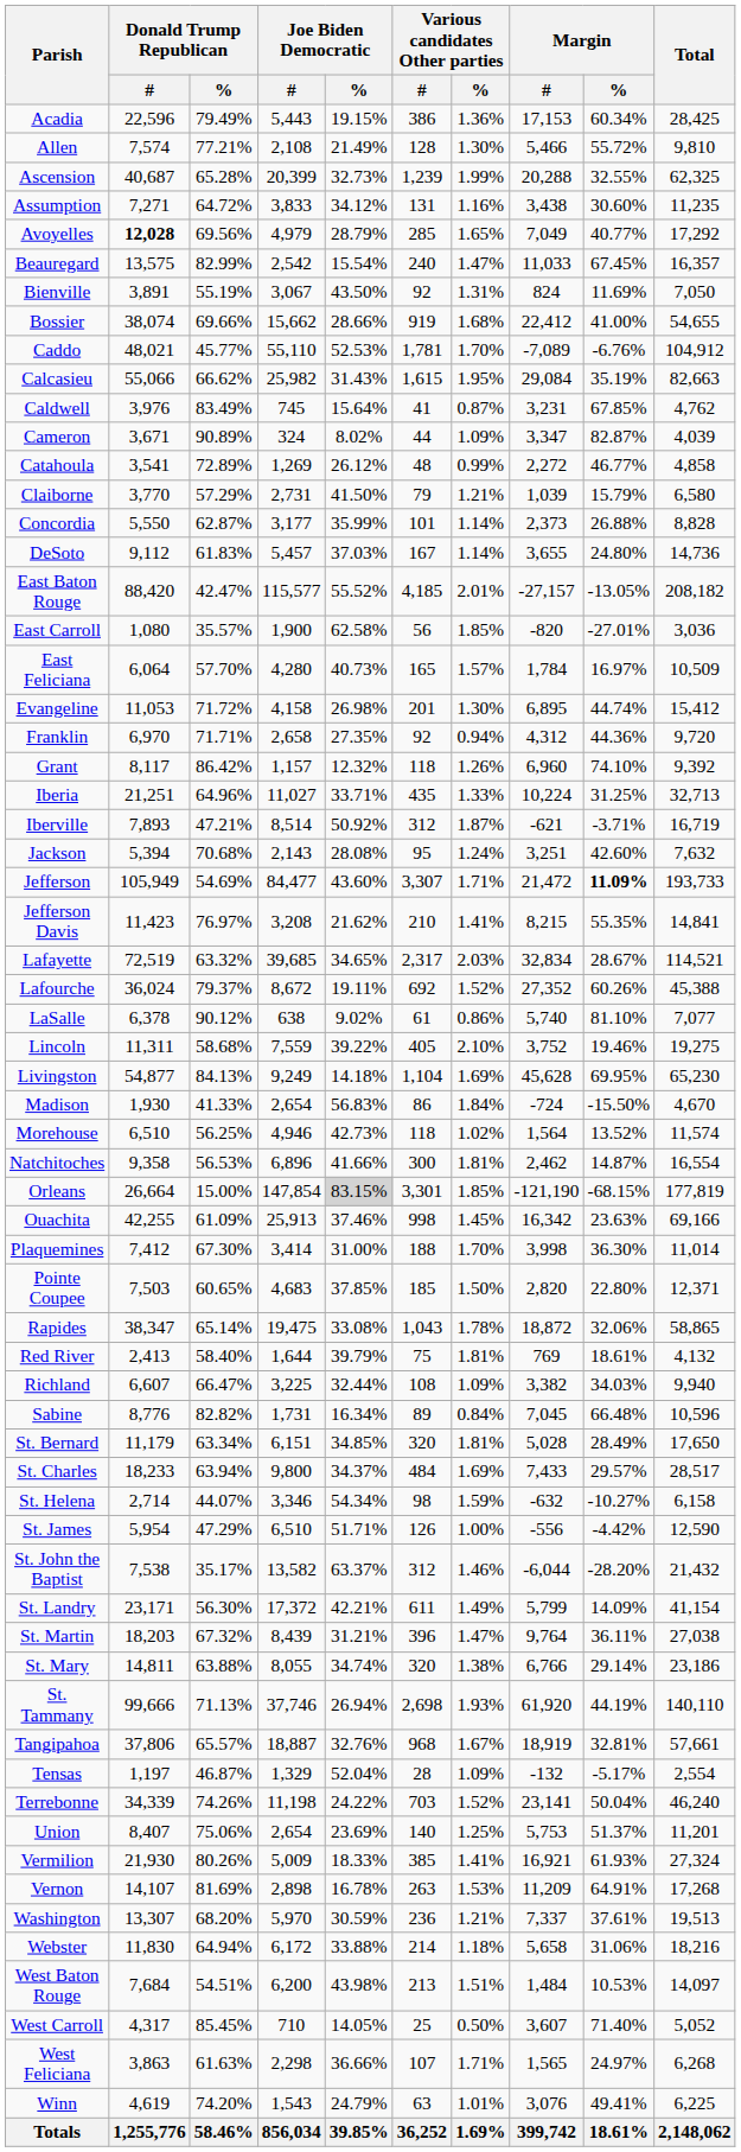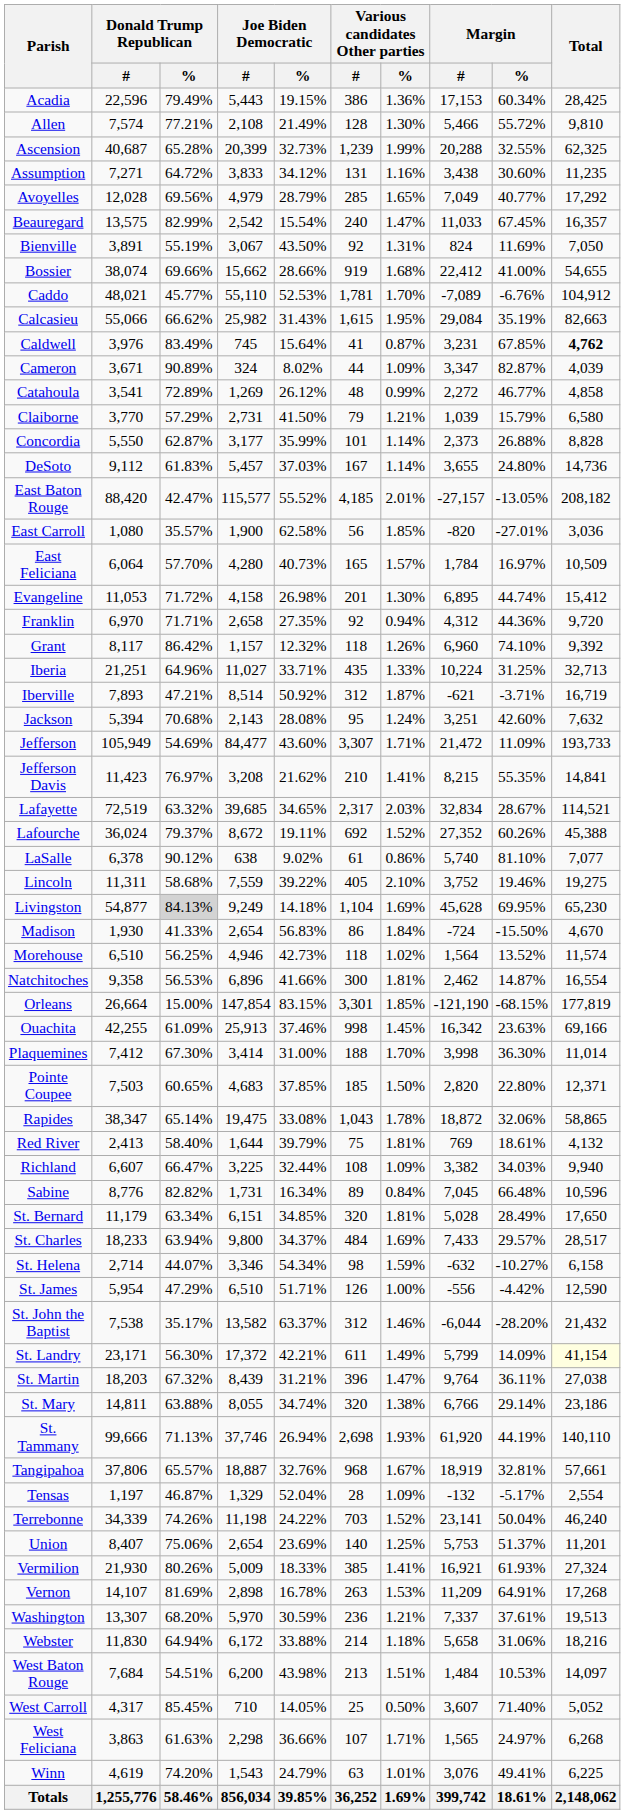Avoyelles | Donald Trump Republican / #: bold -> normal
Caldwell | Total: normal -> bold
Jefferson | Margin / %: bold -> normal
Livingston | Donald Trump Republican / %: no background -> lightgrey background
Orleans | Joe Biden Democratic / %: lightgrey background -> no background
St. Landry | Total: no background -> lightyellow background
